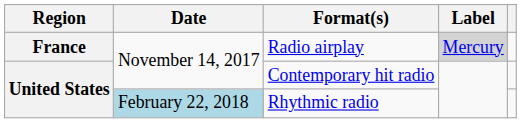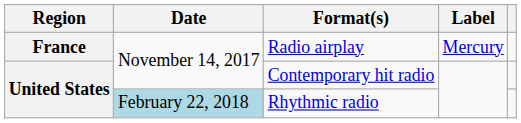Radio airplay | Label: lightgrey background -> no background
